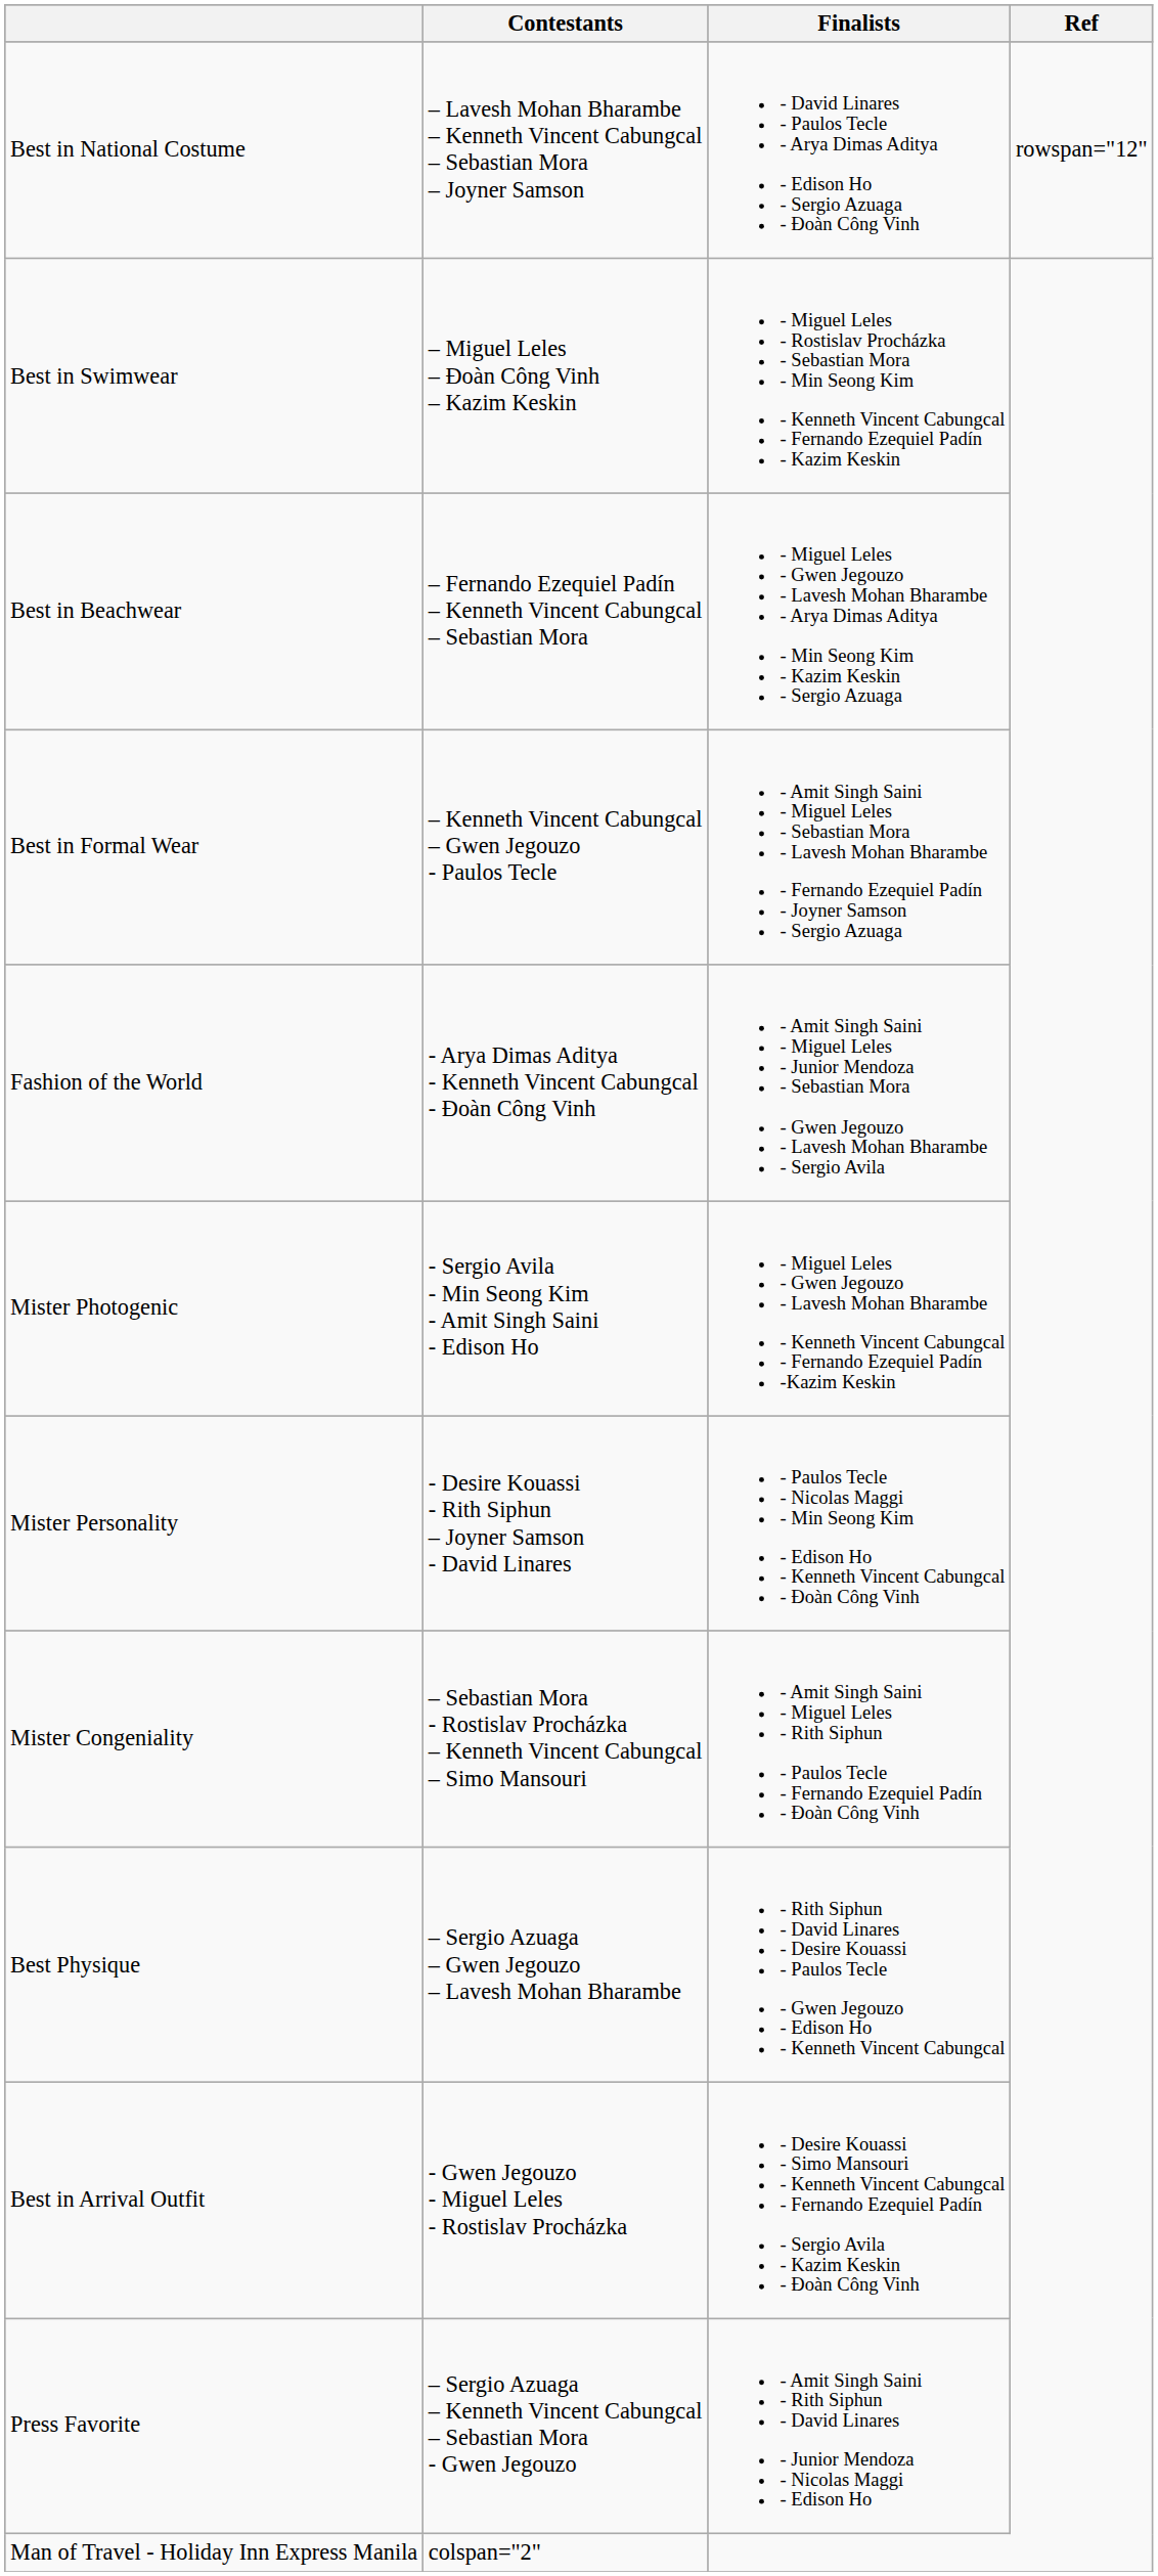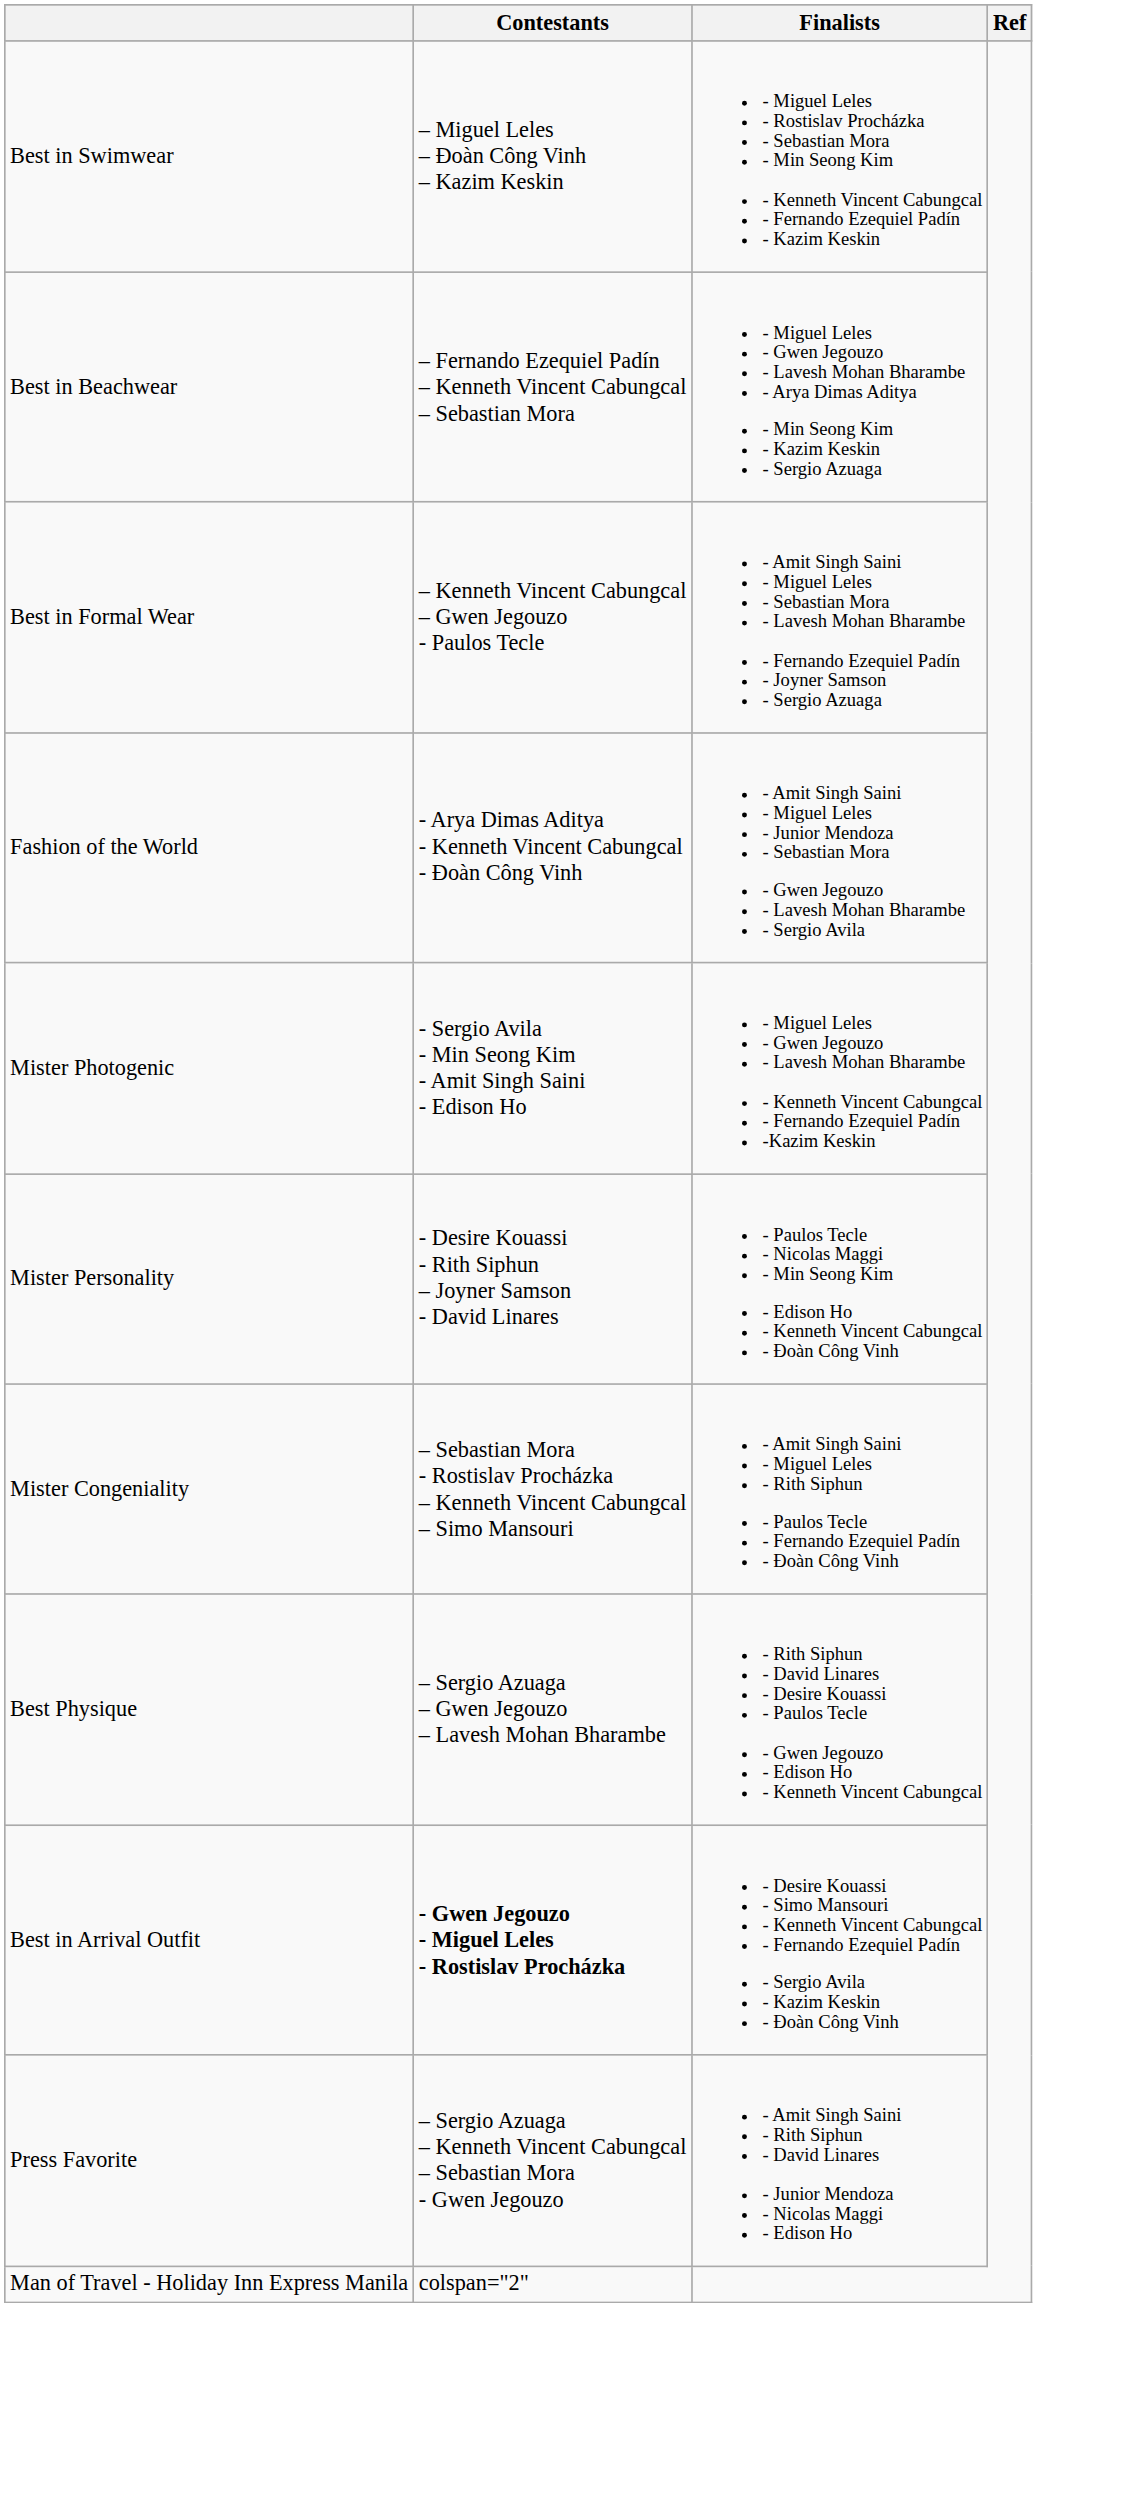- row: Best in National Costume | – Lavesh Mohan Bharambe – Kenneth Vincent Cabungcal – Sebastian Mora – Joyner Samson | - David Linares - Paulos Tecle - Arya Dimas Aditya - Edison Ho - Sergio Azuaga - Đoàn Công Vinh | rowspan="12"
Best in Arrival Outfit | Contestants: normal -> bold
